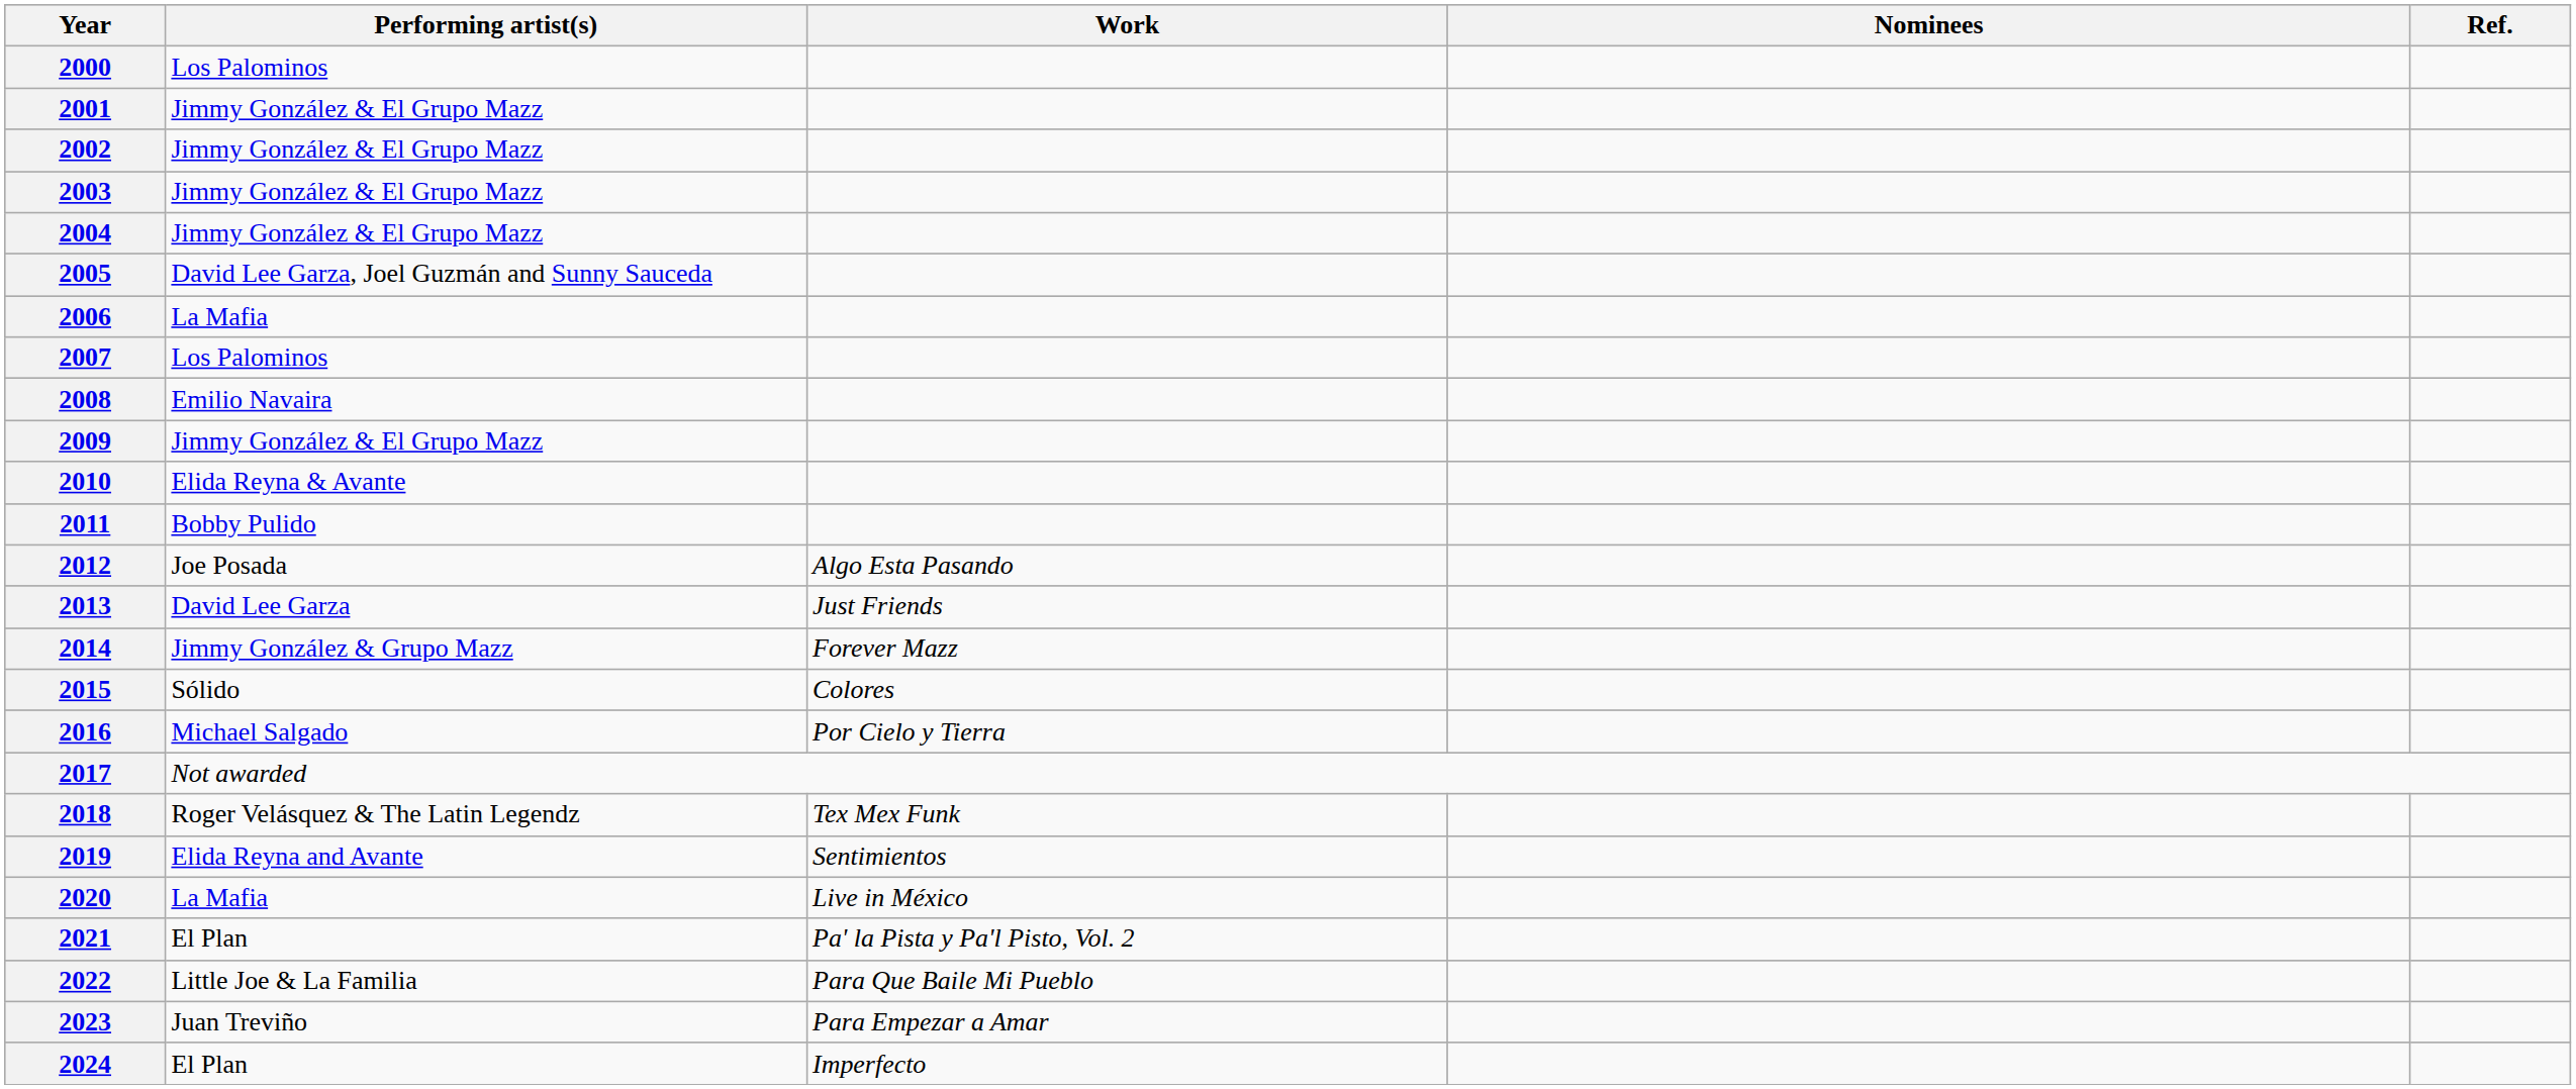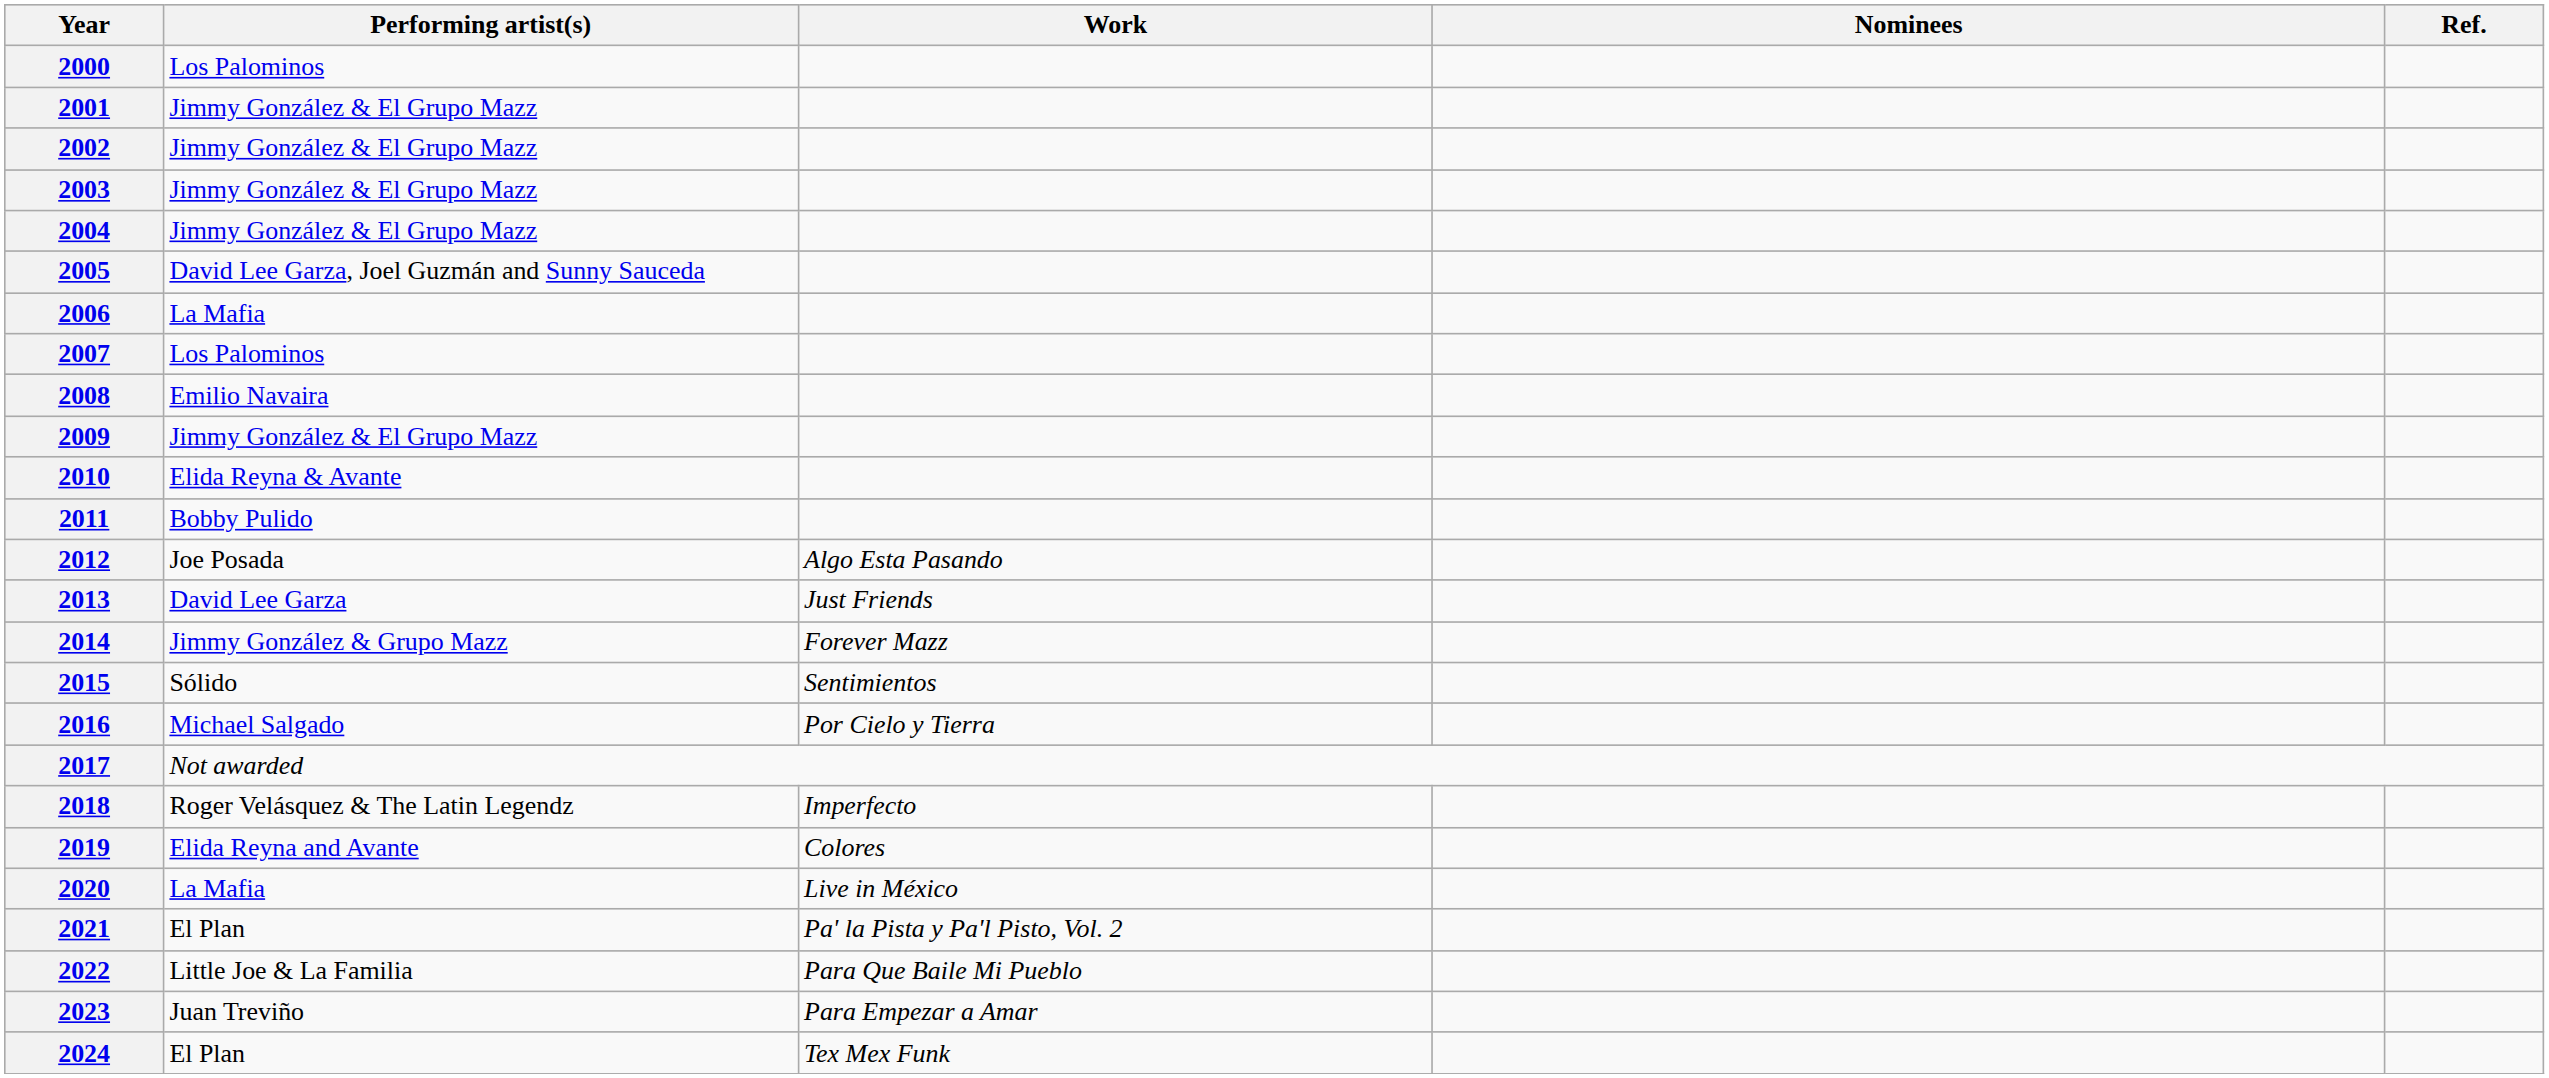2015 | Work: Colores -> Sentimientos
2018 | Work: Tex Mex Funk -> Imperfecto
2019 | Work: Sentimientos -> Colores
2024 | Work: Imperfecto -> Tex Mex Funk
